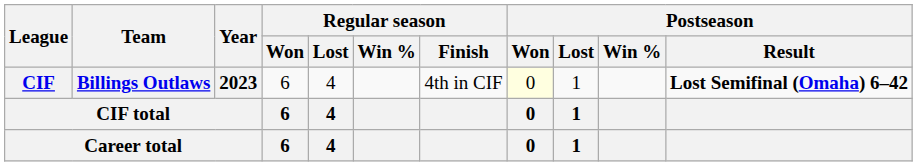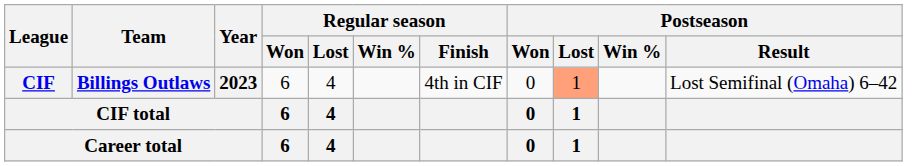CIF | Postseason / Won: lightyellow background -> no background
CIF | Postseason / Lost: no background -> lightsalmon background
CIF | Postseason / Result: bold -> normal
